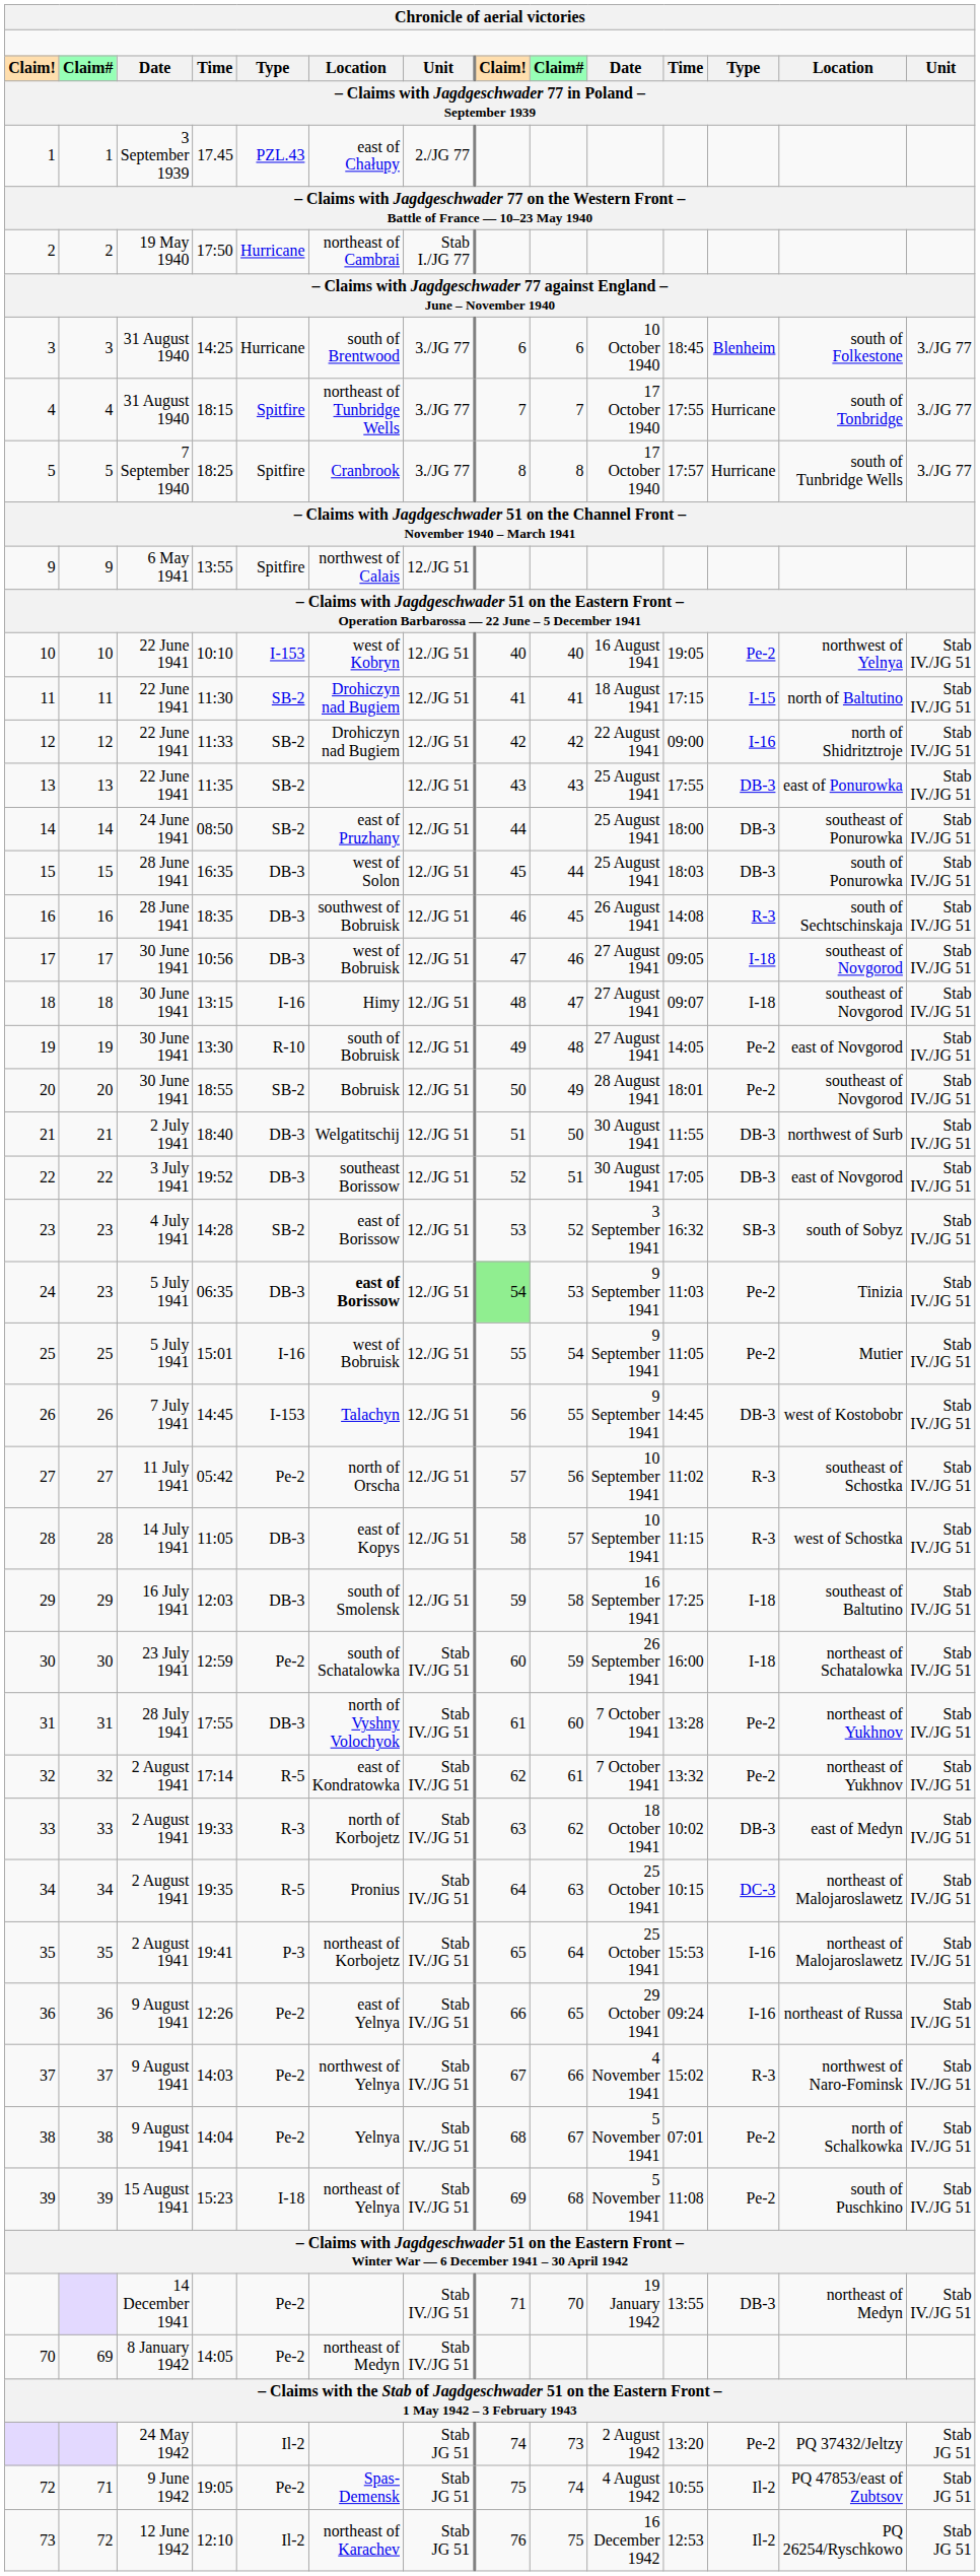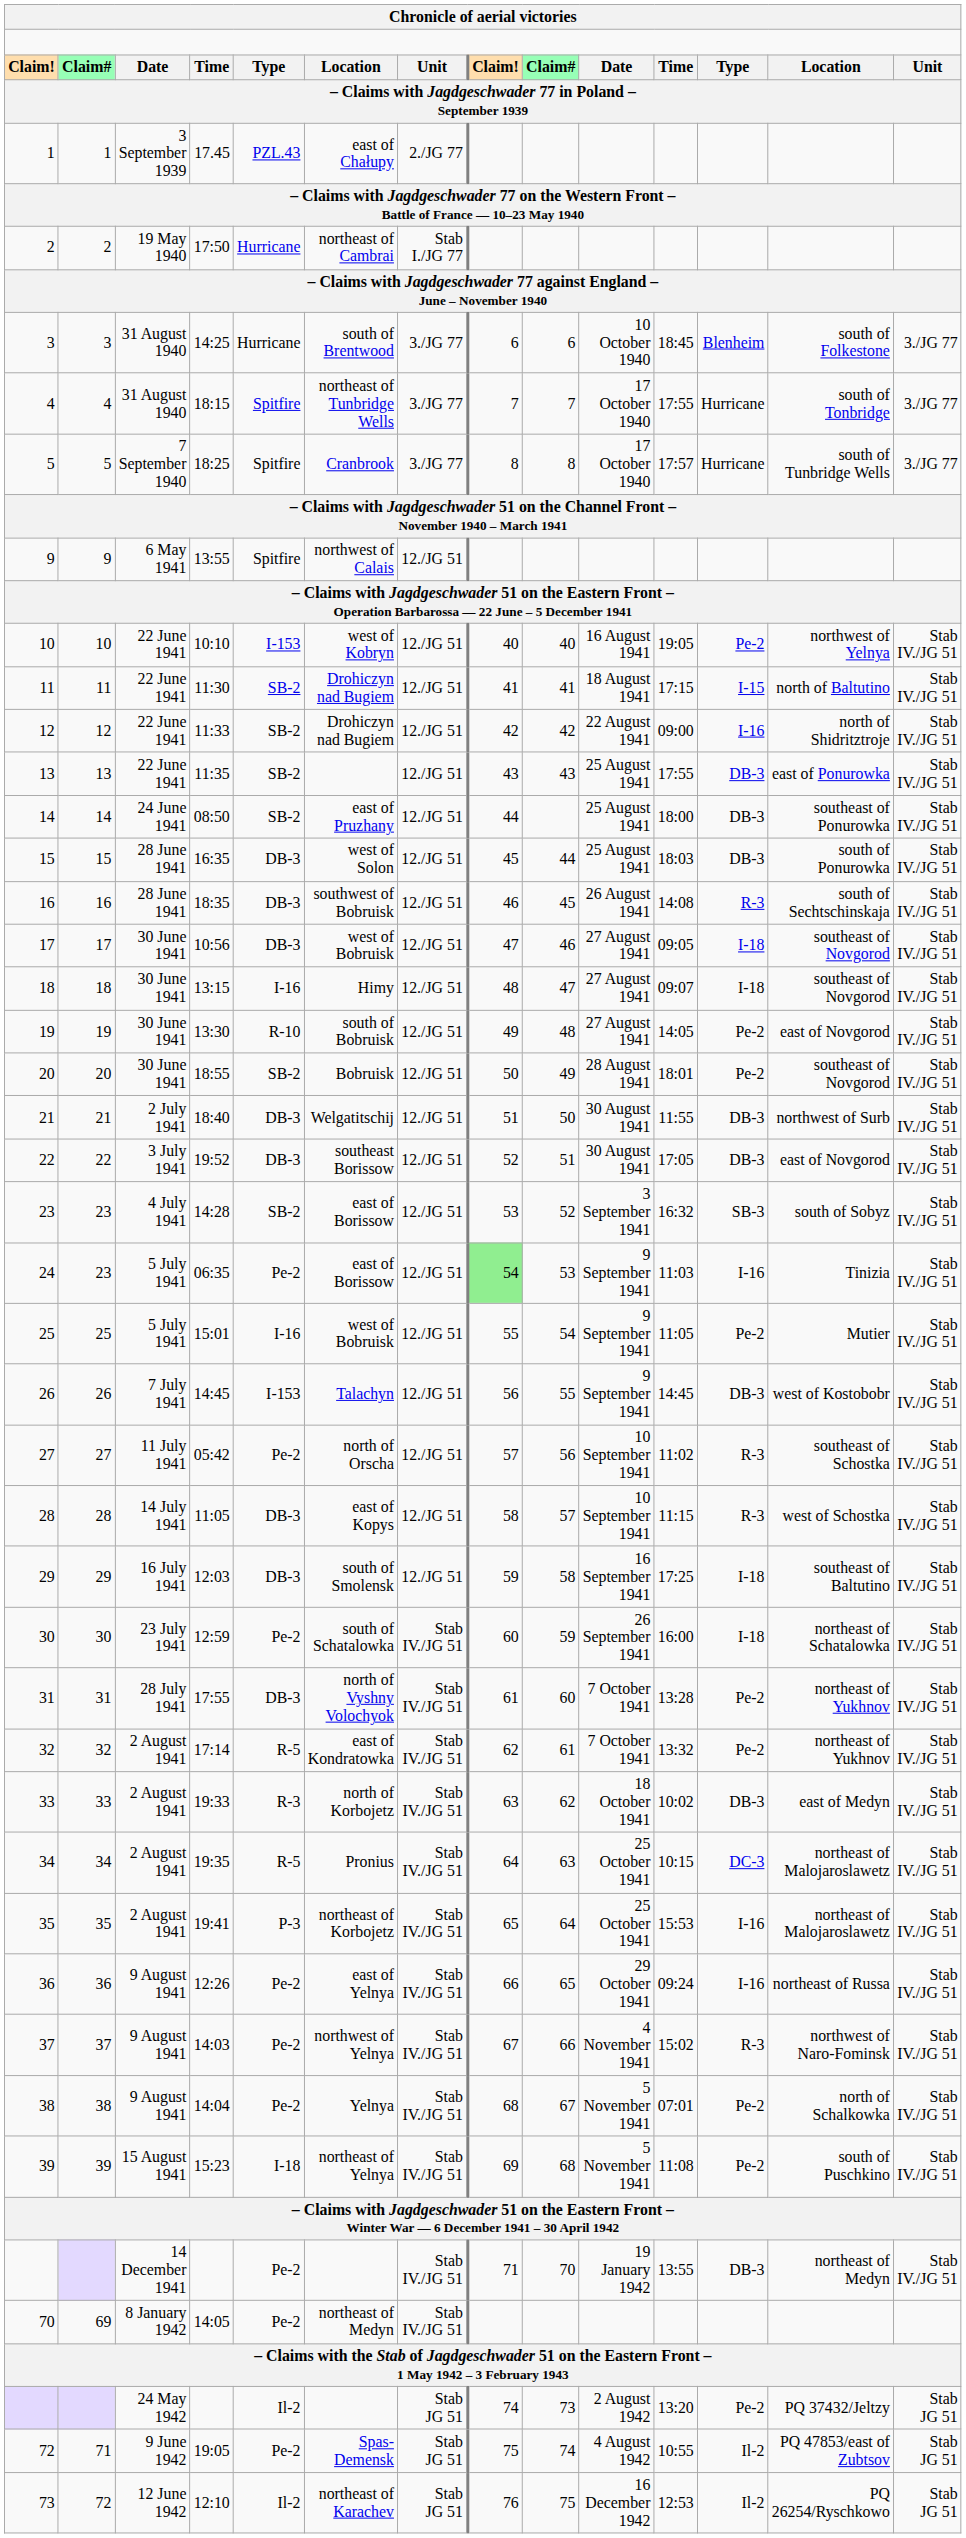24 | column 5: DB-3 -> Pe-2
24 | column 6: bold -> normal
24 | column 12: Pe-2 -> I-16
